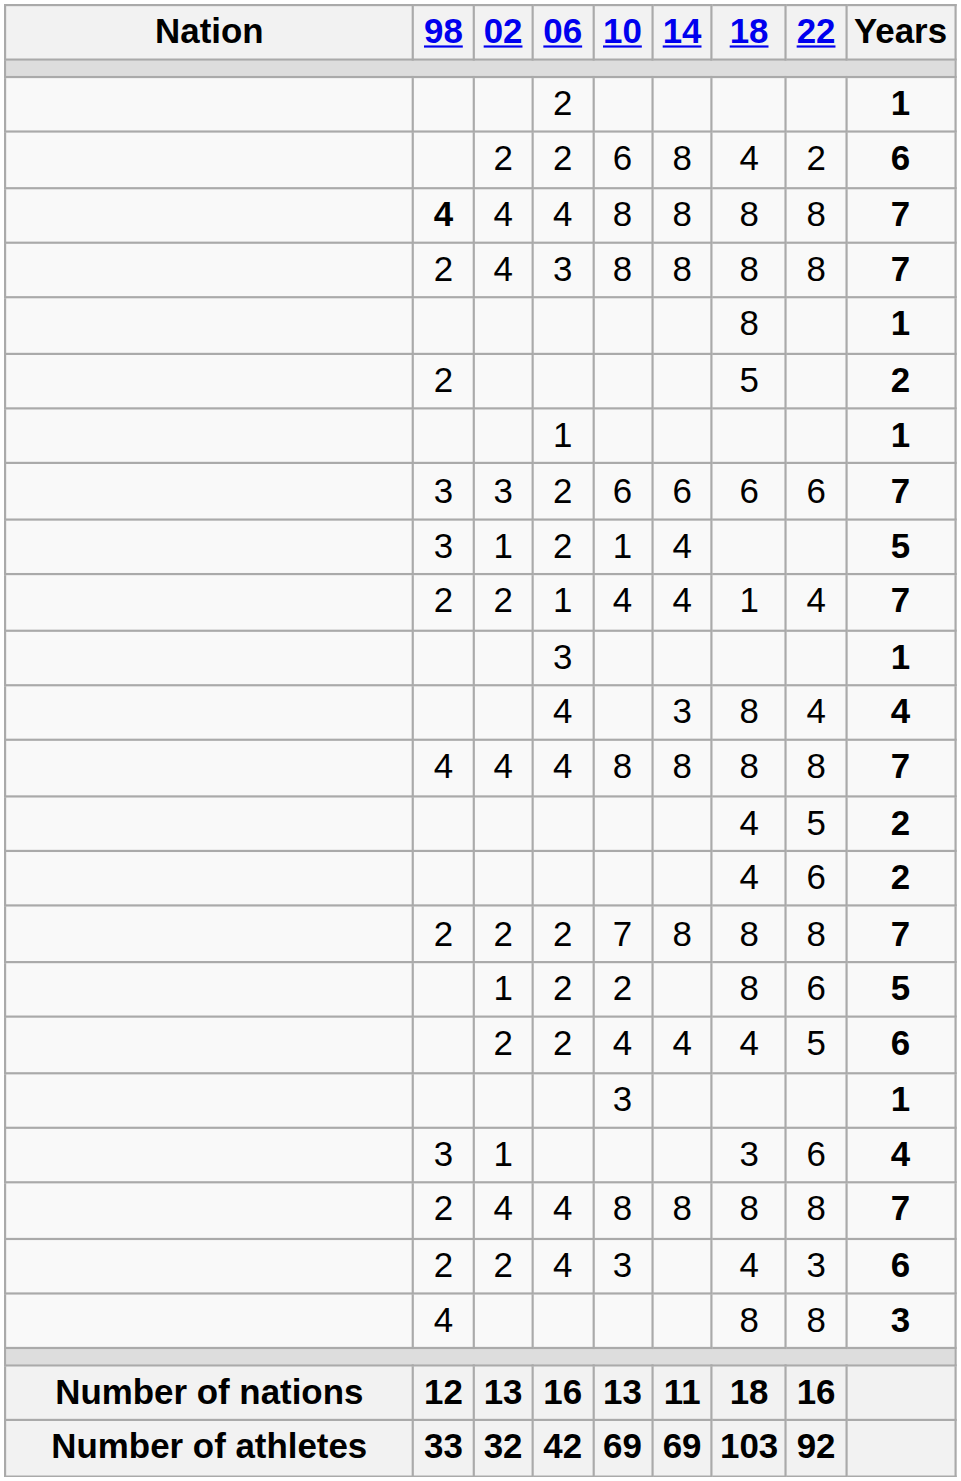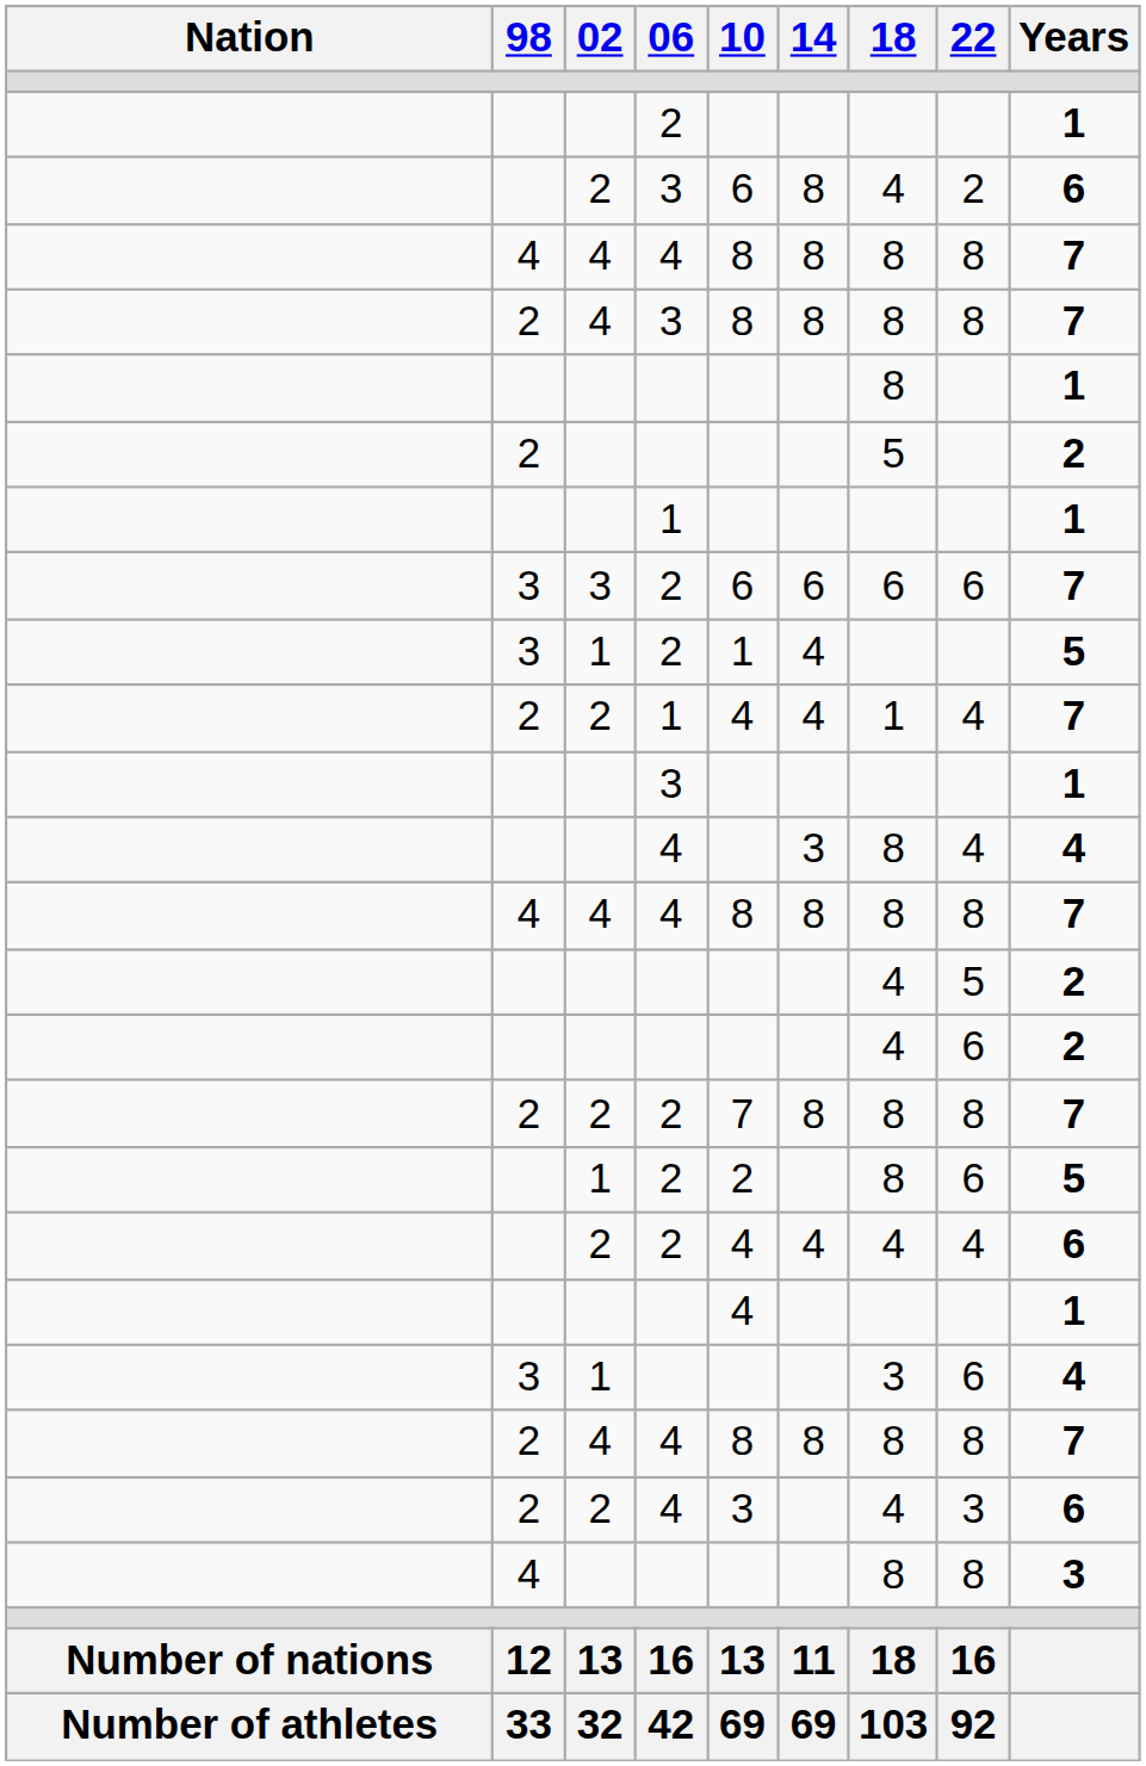row 4 | 06: 2 -> 3
row 5 | 98: bold -> normal
row 20 | 22: 5 -> 4
row 21 | 10: 3 -> 4
